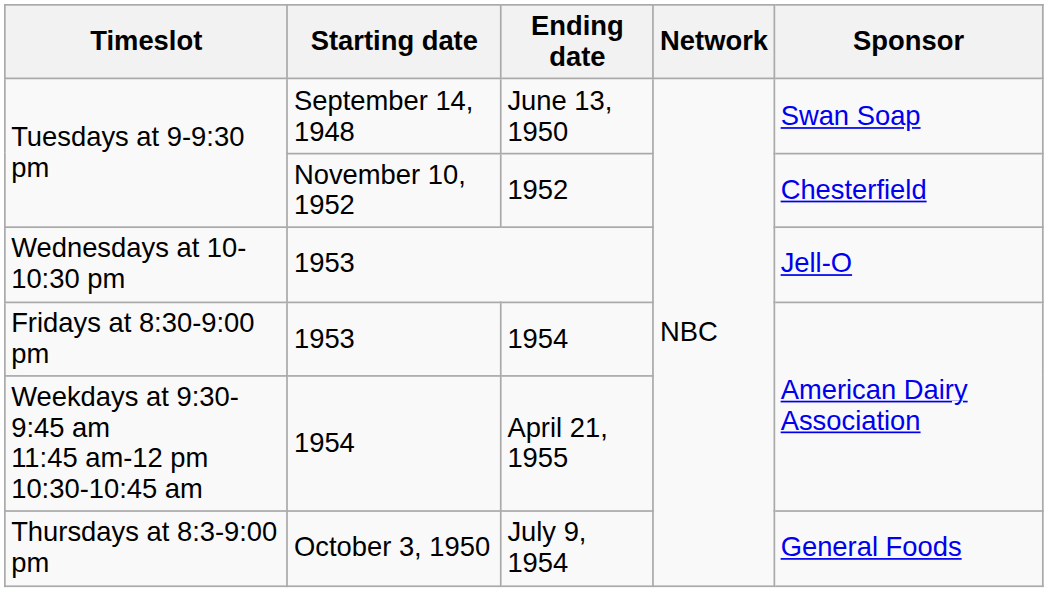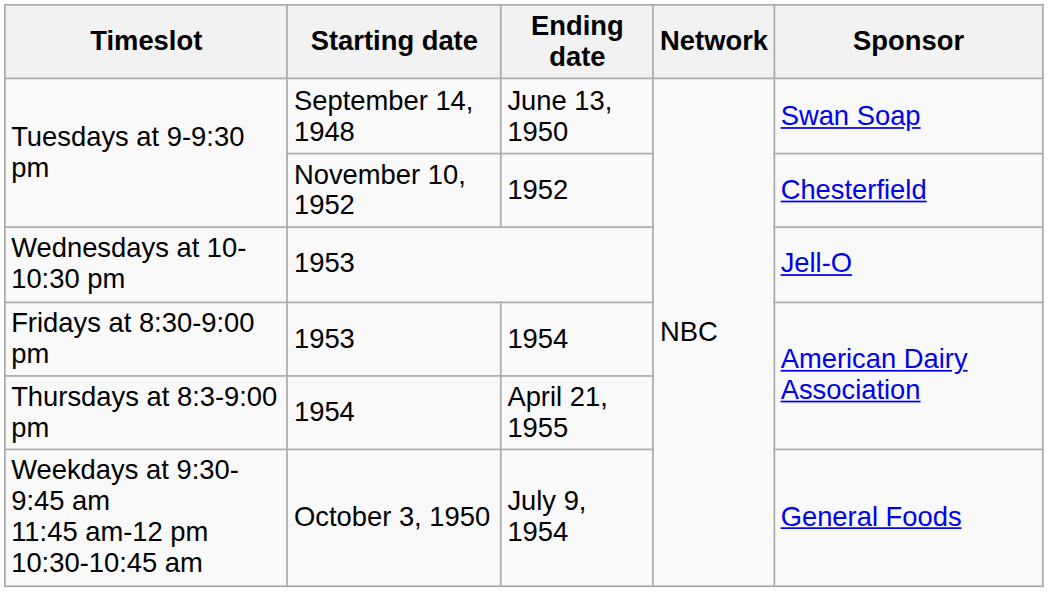April 21, 1955 | Timeslot: Weekdays at 9:30-9:45 am 11:45 am-12 pm 10:30-10:45 am -> Thursdays at 8:3-9:00 pm
July 9, 1954 | Timeslot: Thursdays at 8:3-9:00 pm -> Weekdays at 9:30-9:45 am 11:45 am-12 pm 10:30-10:45 am
